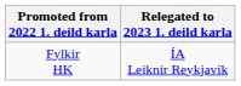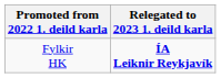Fylkir HK | Relegated to 2023 1. deild karla: normal -> bold
